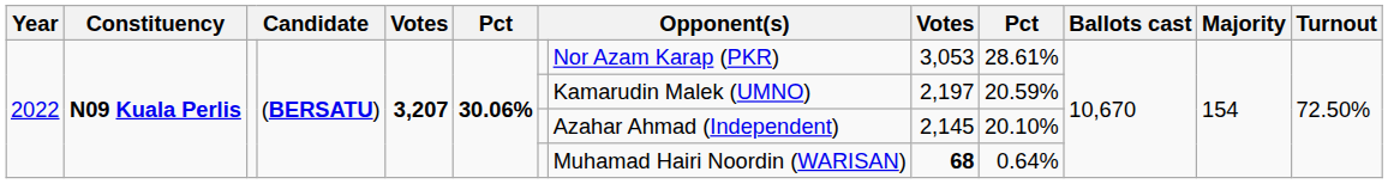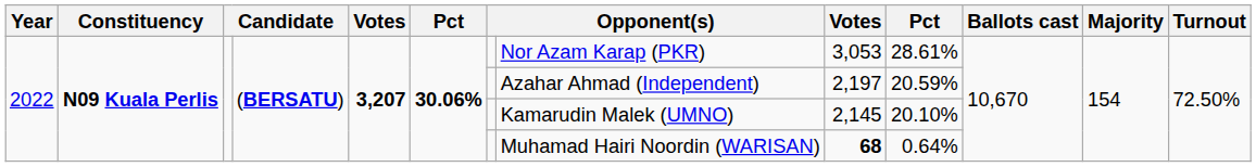row 3 | column 8: Kamarudin Malek (UMNO) -> Azahar Ahmad (Independent)
row 4 | column 8: Azahar Ahmad (Independent) -> Kamarudin Malek (UMNO)
